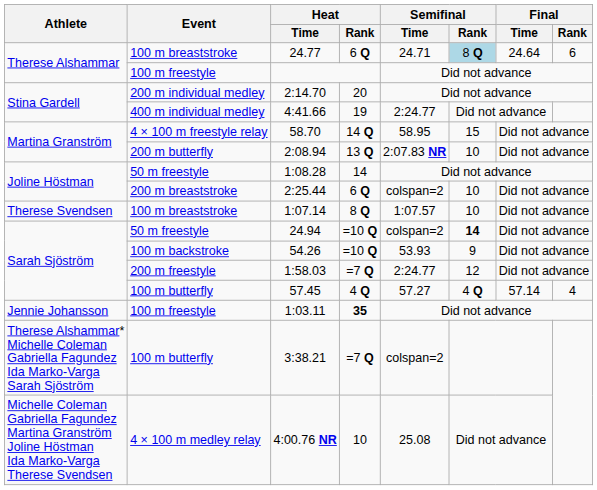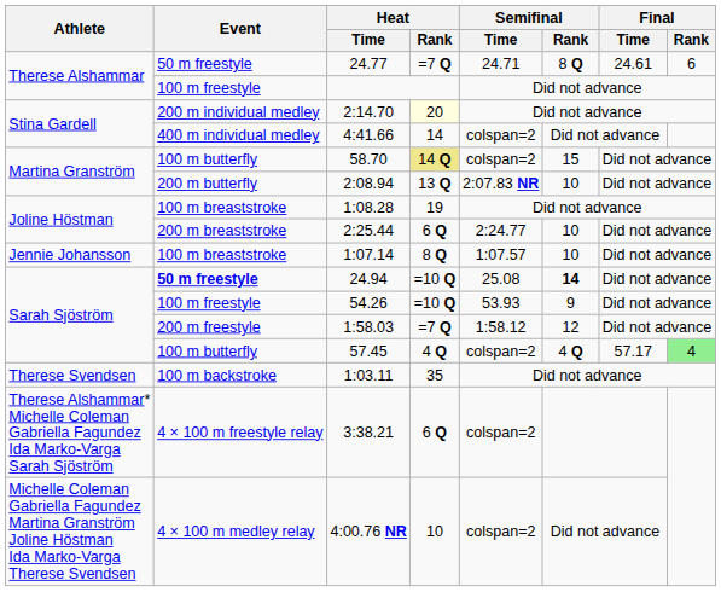24.77 | Event: 100 m breaststroke -> 50 m freestyle
24.77 | Heat / Rank: 6 Q -> =7 Q
24.77 | Semifinal / Rank: lightblue background -> no background
24.77 | Final / Time: 24.64 -> 24.61
2:14.70 | Heat / Rank: no background -> lightyellow background
4:41.66 | Heat / Rank: 19 -> 14
4:41.66 | Semifinal / Time: 2:24.77 -> colspan=2
58.70 | Event: 4 × 100 m freestyle relay -> 100 m butterfly
58.70 | Heat / Rank: no background -> khaki background
58.70 | Semifinal / Time: 58.95 -> colspan=2
1:08.28 | Event: 50 m freestyle -> 100 m breaststroke
1:08.28 | Heat / Rank: 14 -> 19
2:25.44 | Semifinal / Time: colspan=2 -> 2:24.77
1:07.14 | Athlete: Therese Svendsen -> Jennie Johansson
24.94 | Event: normal -> bold
24.94 | Semifinal / Time: colspan=2 -> 25.08
54.26 | Event: 100 m backstroke -> 100 m freestyle
1:58.03 | Semifinal / Time: 2:24.77 -> 1:58.12
57.45 | Semifinal / Time: 57.27 -> colspan=2
57.45 | Final / Time: 57.14 -> 57.17
57.45 | Final / Rank: no background -> lightgreen background
1:03.11 | Athlete: Jennie Johansson -> Therese Svendsen
1:03.11 | Event: 100 m freestyle -> 100 m backstroke
1:03.11 | Heat / Rank: bold -> normal
3:38.21 | Event: 100 m butterfly -> 4 × 100 m freestyle relay
3:38.21 | Heat / Rank: =7 Q -> 6 Q
4:00.76 NR | Semifinal / Time: 25.08 -> colspan=2
